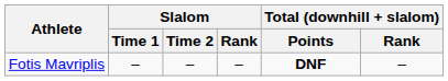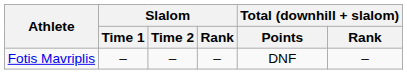Fotis Mavriplis | Total (downhill + slalom) / Points: bold -> normal
